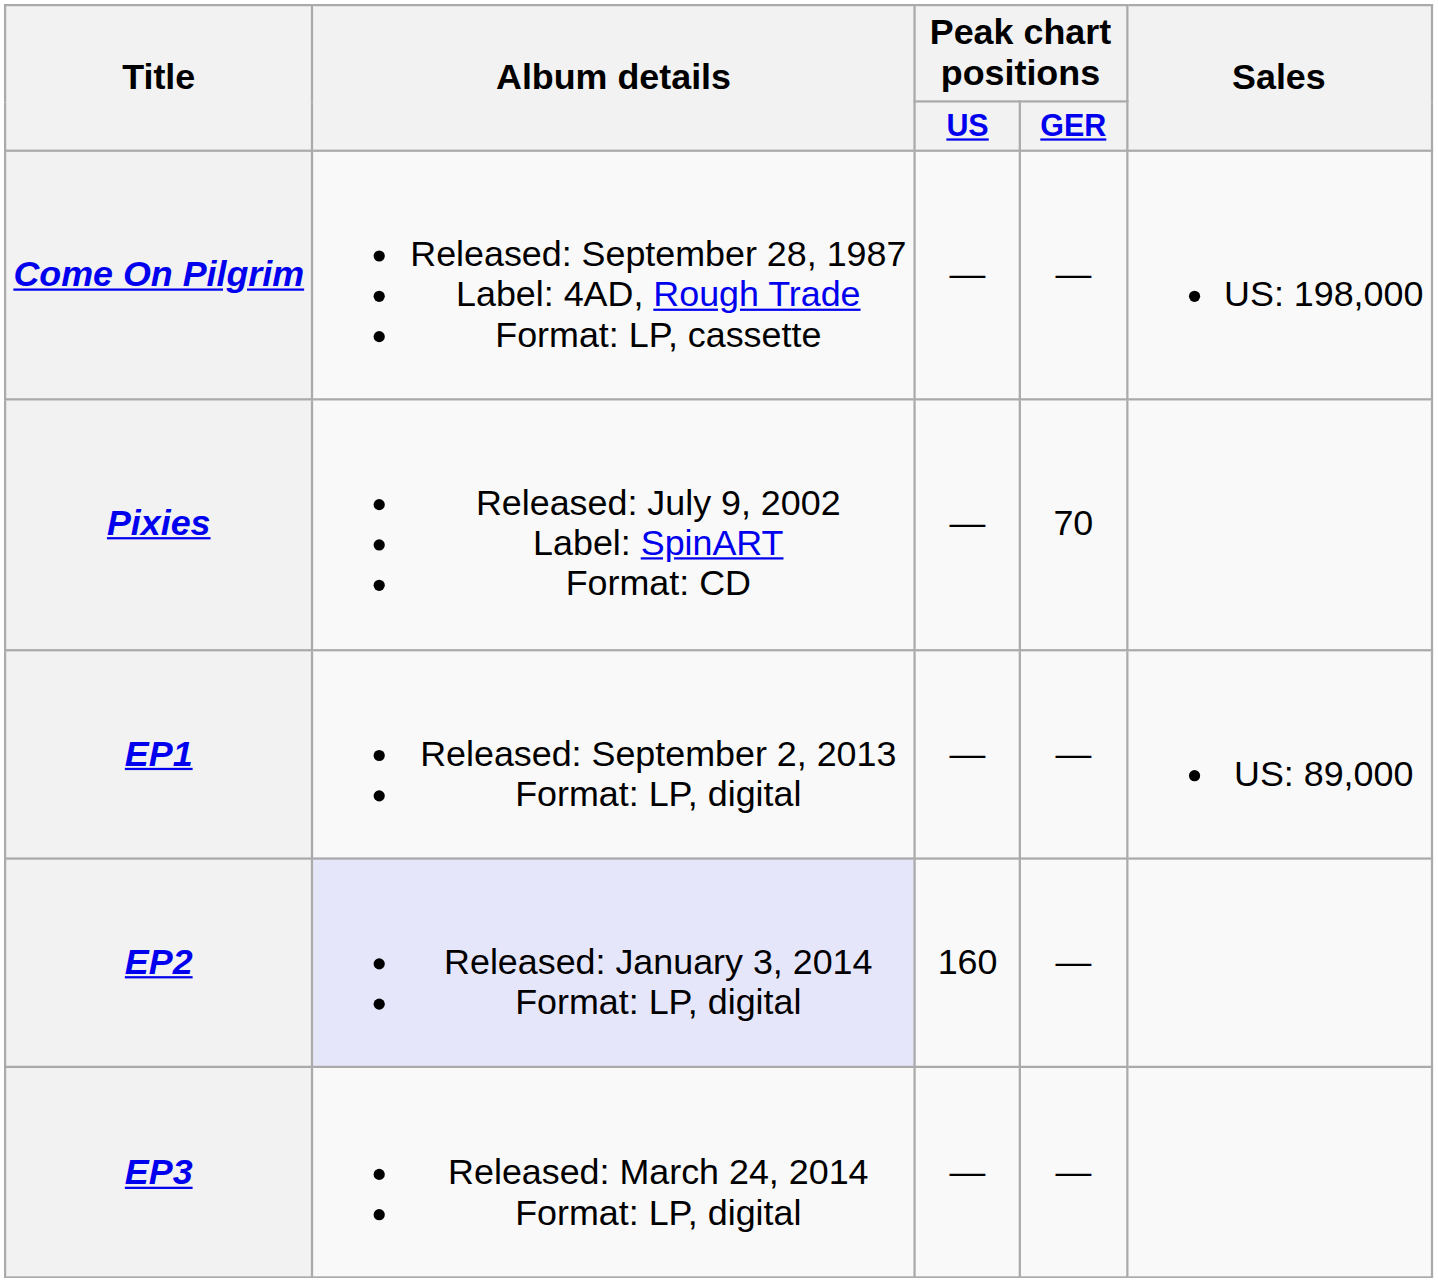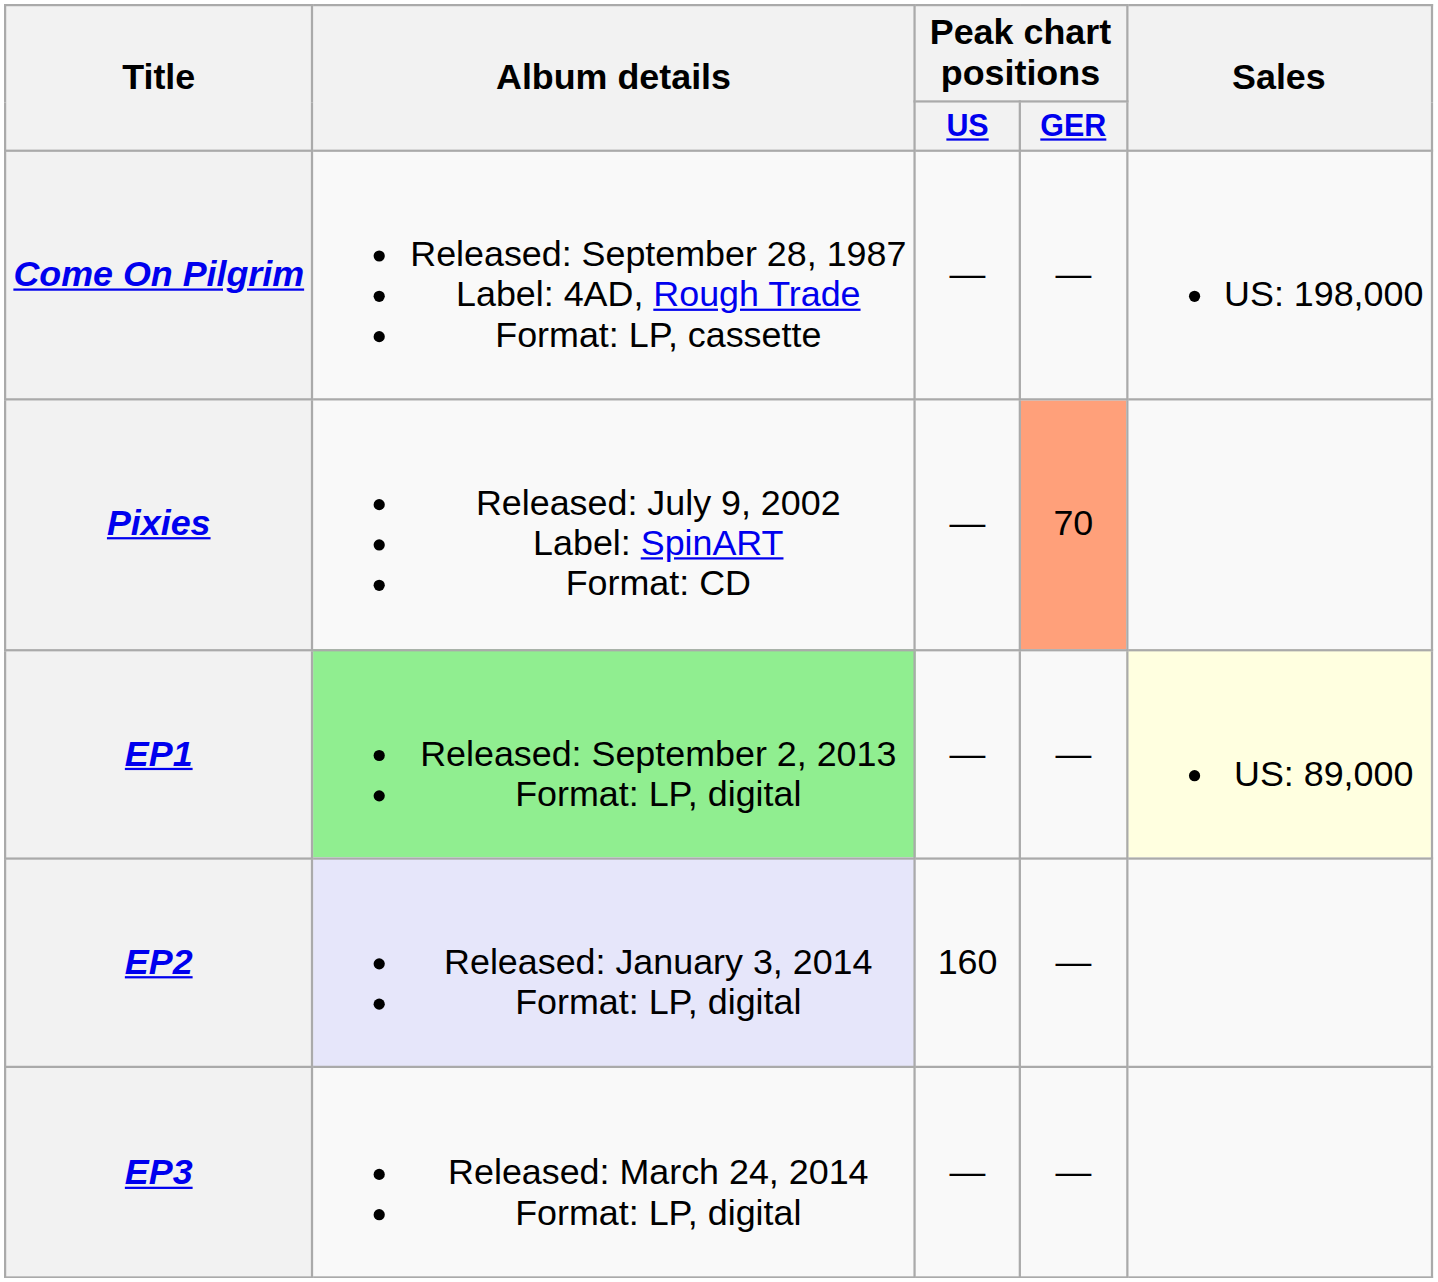Pixies | Peak chart positions / GER: no background -> lightsalmon background
EP1 | Album details: no background -> lightgreen background
EP1 | Sales: no background -> lightyellow background
